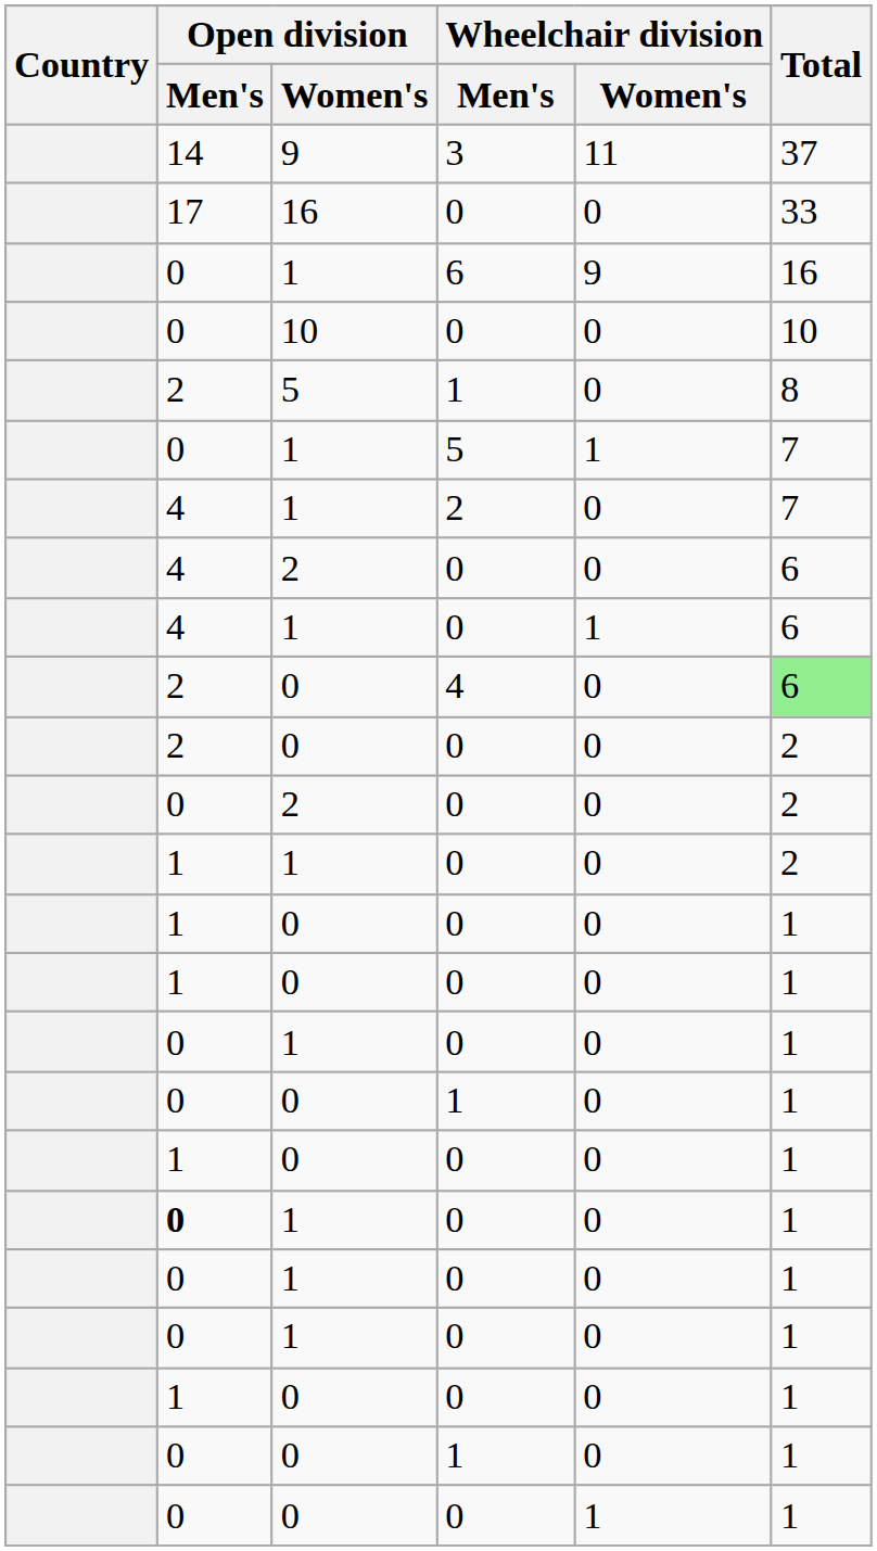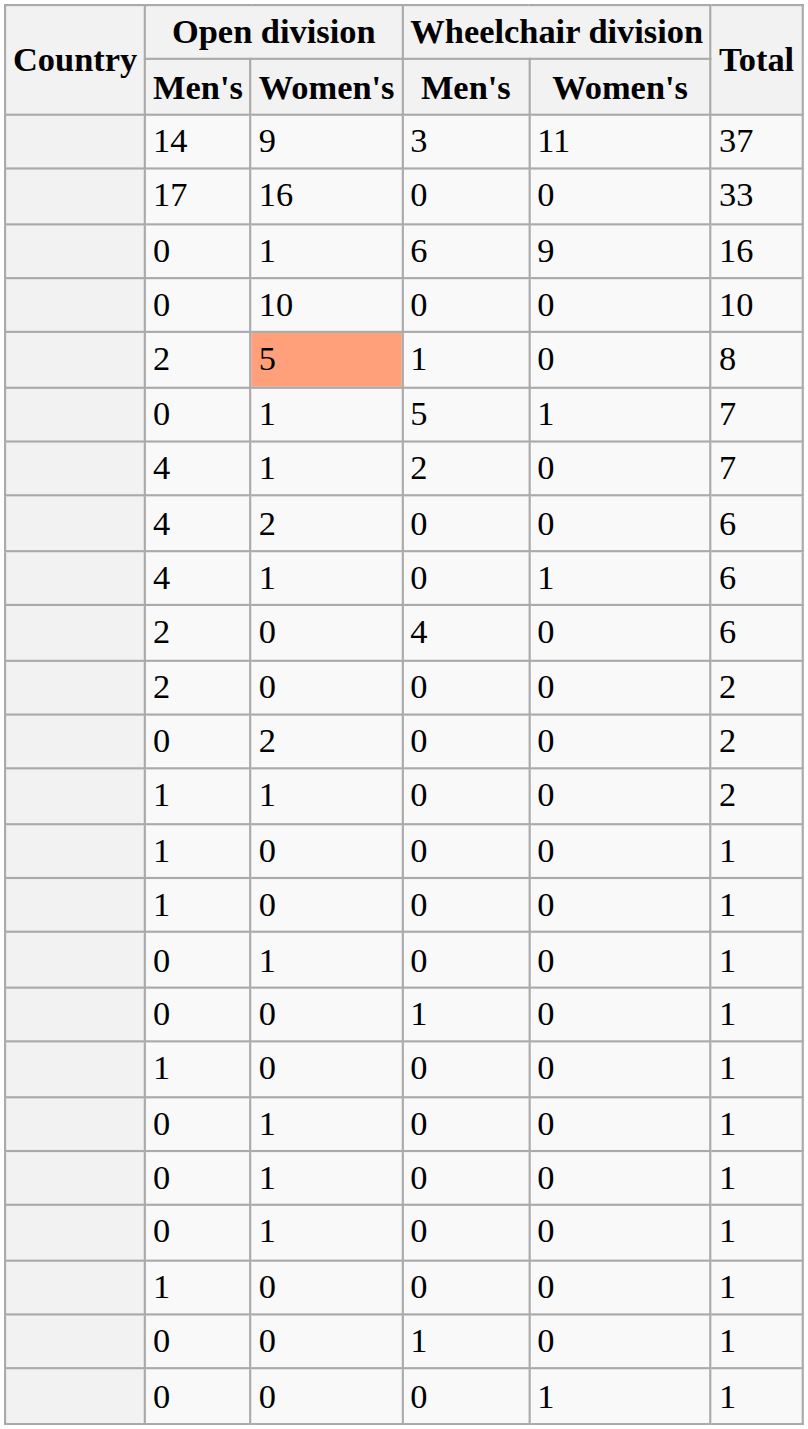row 7 | Open division / Women's: no background -> lightsalmon background
row 12 | Total: lightgreen background -> no background
row 21 | Open division / Men's: bold -> normal
